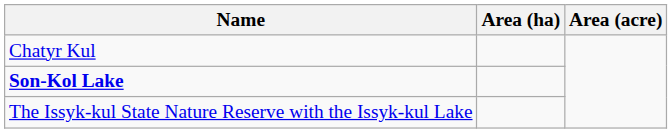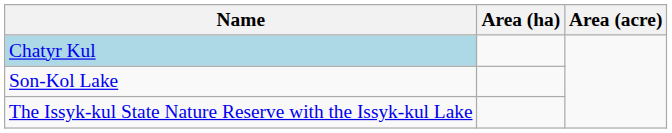Chatyr Kul | Name: no background -> lightblue background
Son-Kol Lake | Name: bold -> normal
